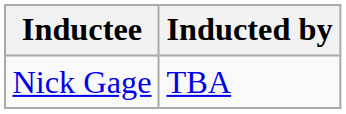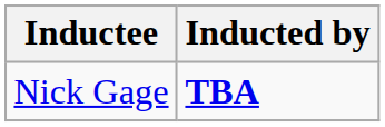Nick Gage | Inducted by: normal -> bold
